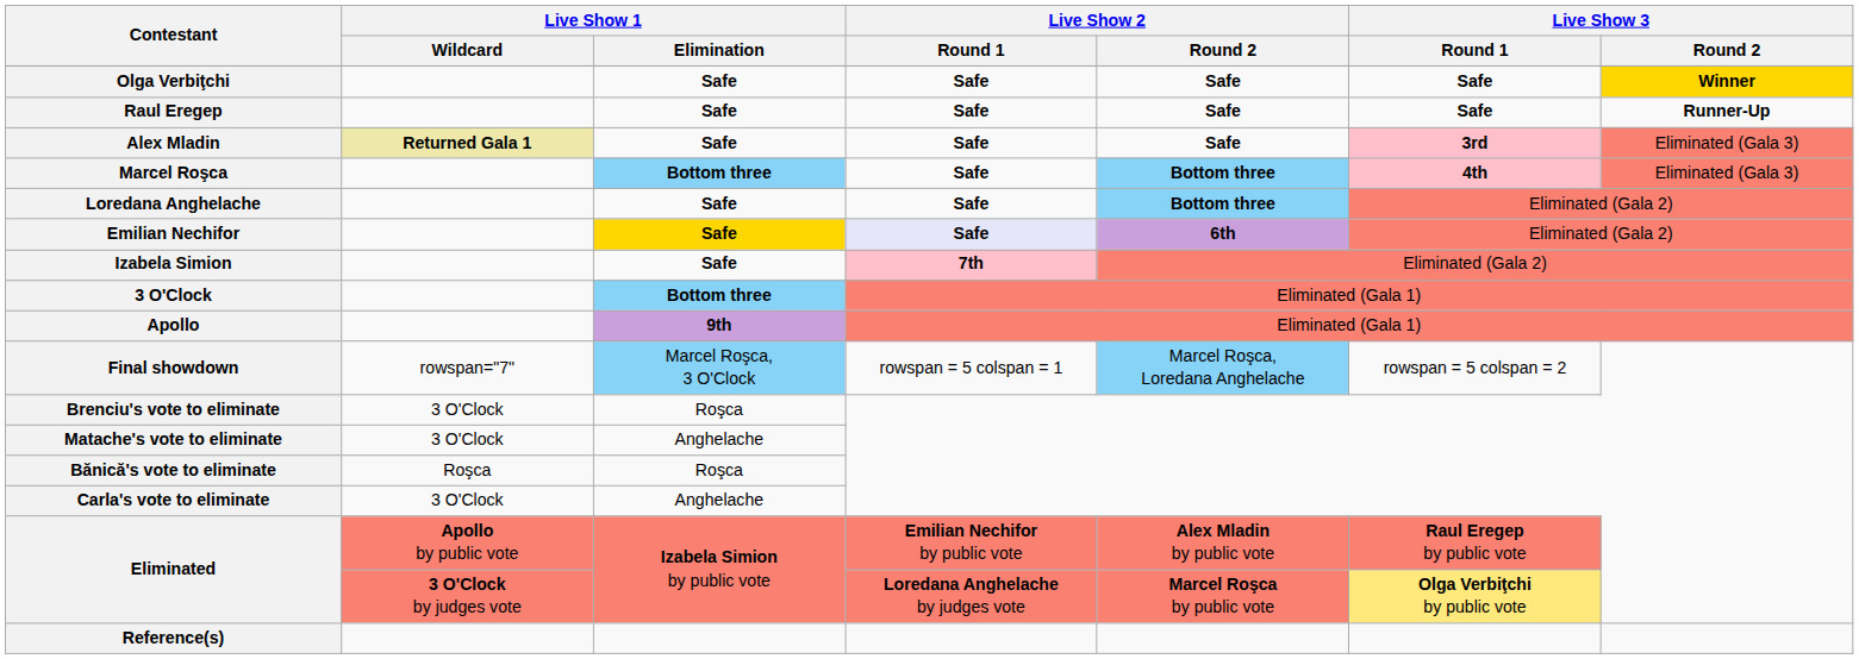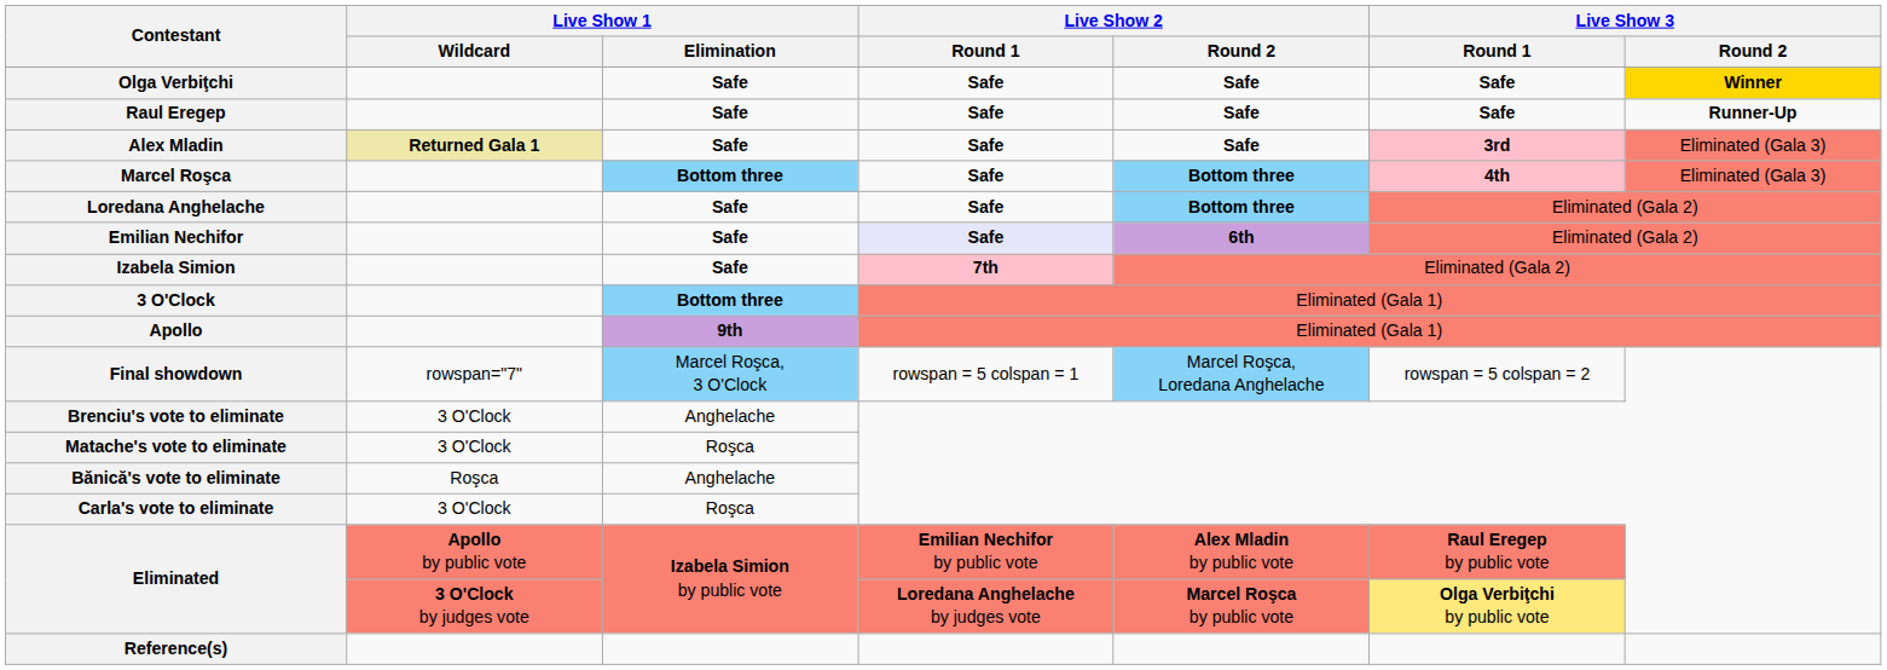Emilian Nechifor | Live Show 1 / Elimination: gold background -> no background
Brenciu's vote to eliminate | Live Show 1 / Elimination: Roşca -> Anghelache
Matache's vote to eliminate | Live Show 1 / Elimination: Anghelache -> Roşca
Bănică's vote to eliminate | Live Show 1 / Elimination: Roşca -> Anghelache
Carla's vote to eliminate | Live Show 1 / Elimination: Anghelache -> Roşca
